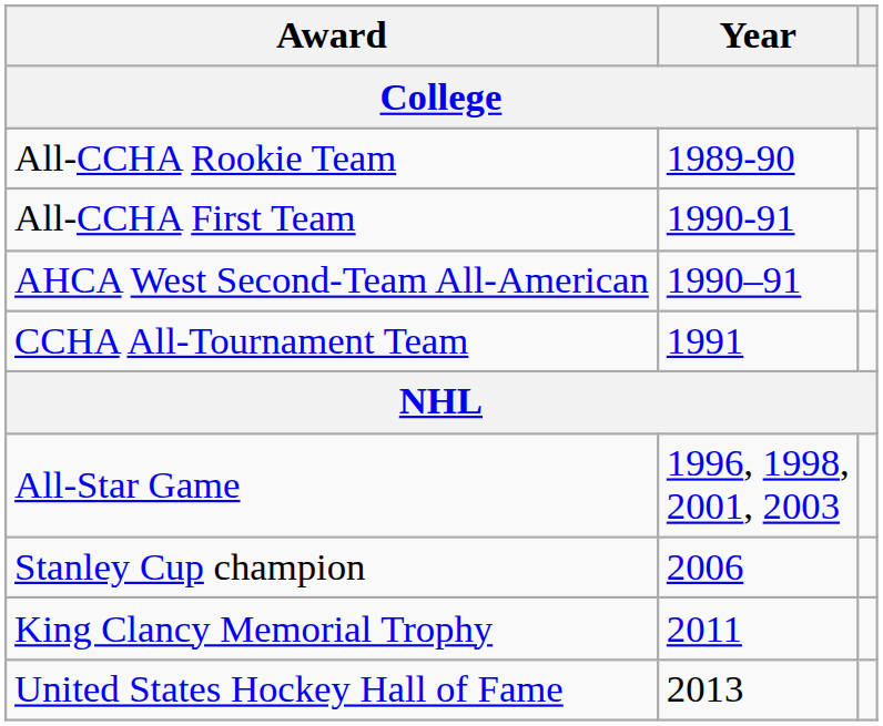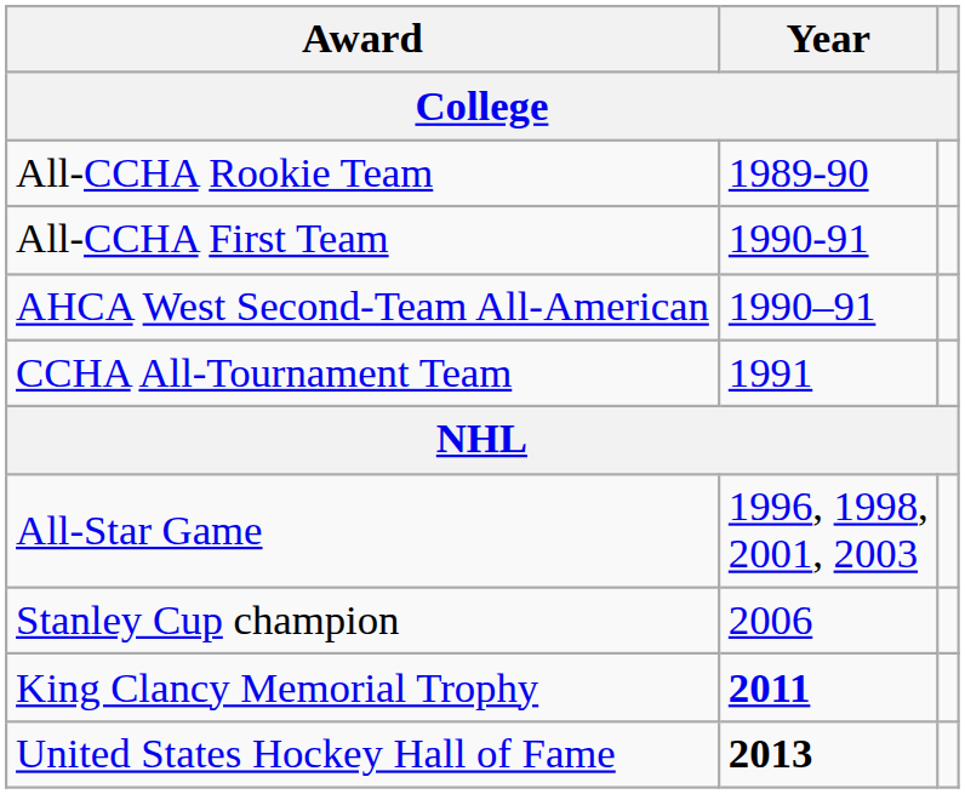King Clancy Memorial Trophy | Year: normal -> bold
United States Hockey Hall of Fame | Year: normal -> bold
